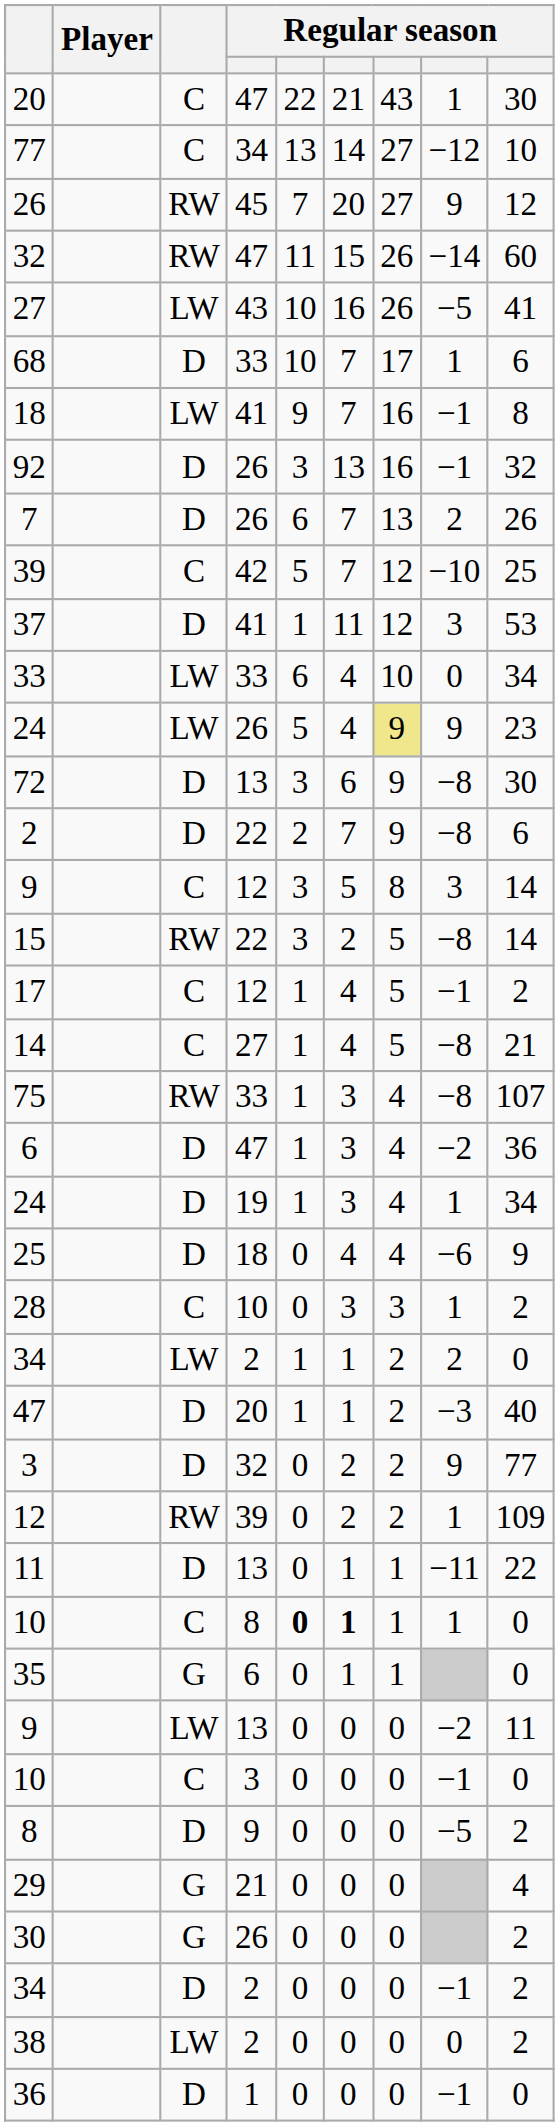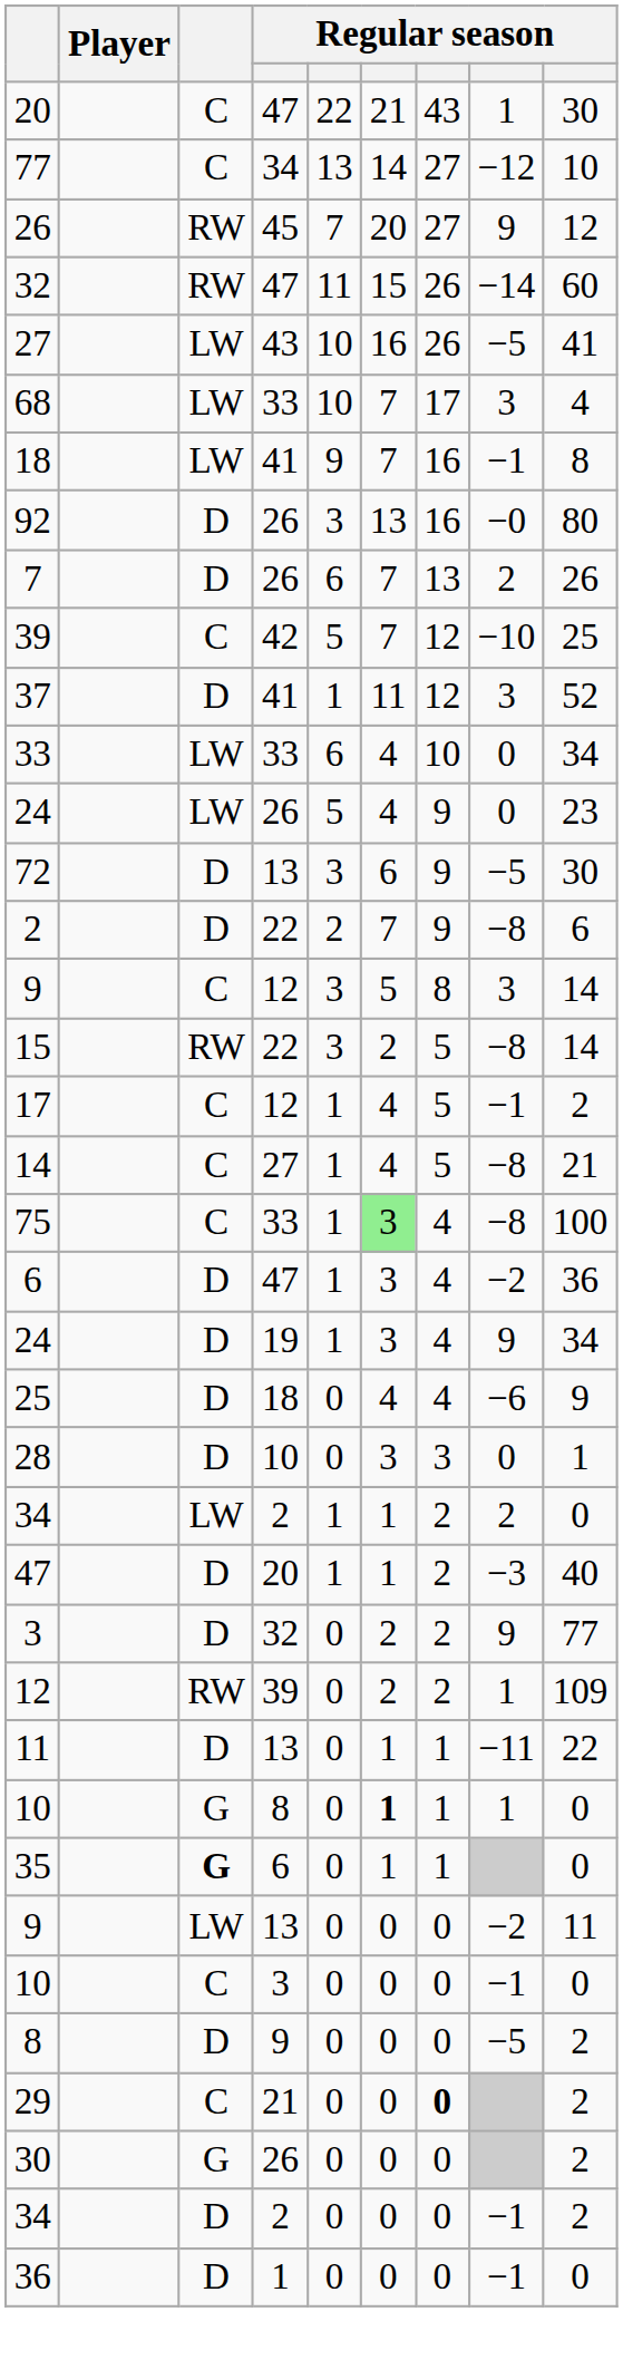68 | column 3: D -> LW
68 | column 8: 1 -> 3
68 | column 9: 6 -> 4
92 | column 8: −1 -> −0
92 | column 9: 32 -> 80
37 | column 9: 53 -> 52
24 / 26 | column 7: khaki background -> no background
24 / 26 | column 8: 9 -> 0
72 | column 8: −8 -> −5
75 | column 3: RW -> C
75 | column 6: no background -> lightgreen background
75 | column 9: 107 -> 100
24 / 19 | column 8: 1 -> 9
28 | column 3: C -> D
28 | column 8: 1 -> 0
28 | column 9: 2 -> 1
10 / 8 | column 3: C -> G
10 / 8 | column 5: bold -> normal
35 | column 3: normal -> bold
29 | column 3: G -> C
29 | column 7: normal -> bold
29 | column 9: 4 -> 2
- row: 38 | LW | 2 | 0 | 0 | 0 | 0 | 2
